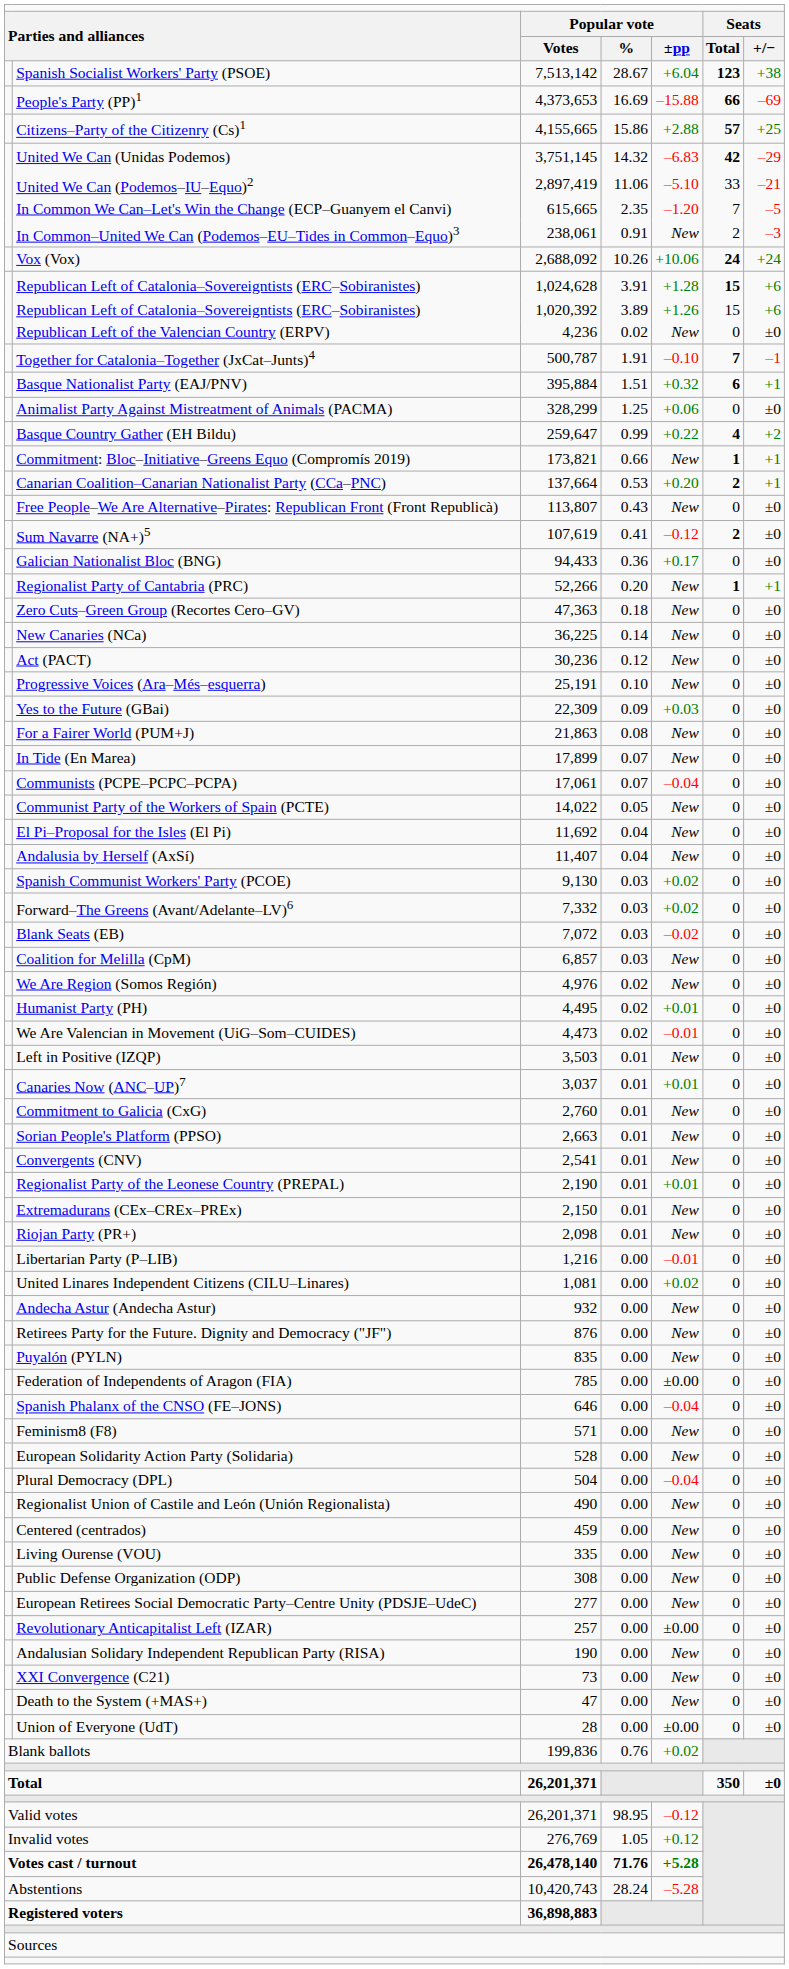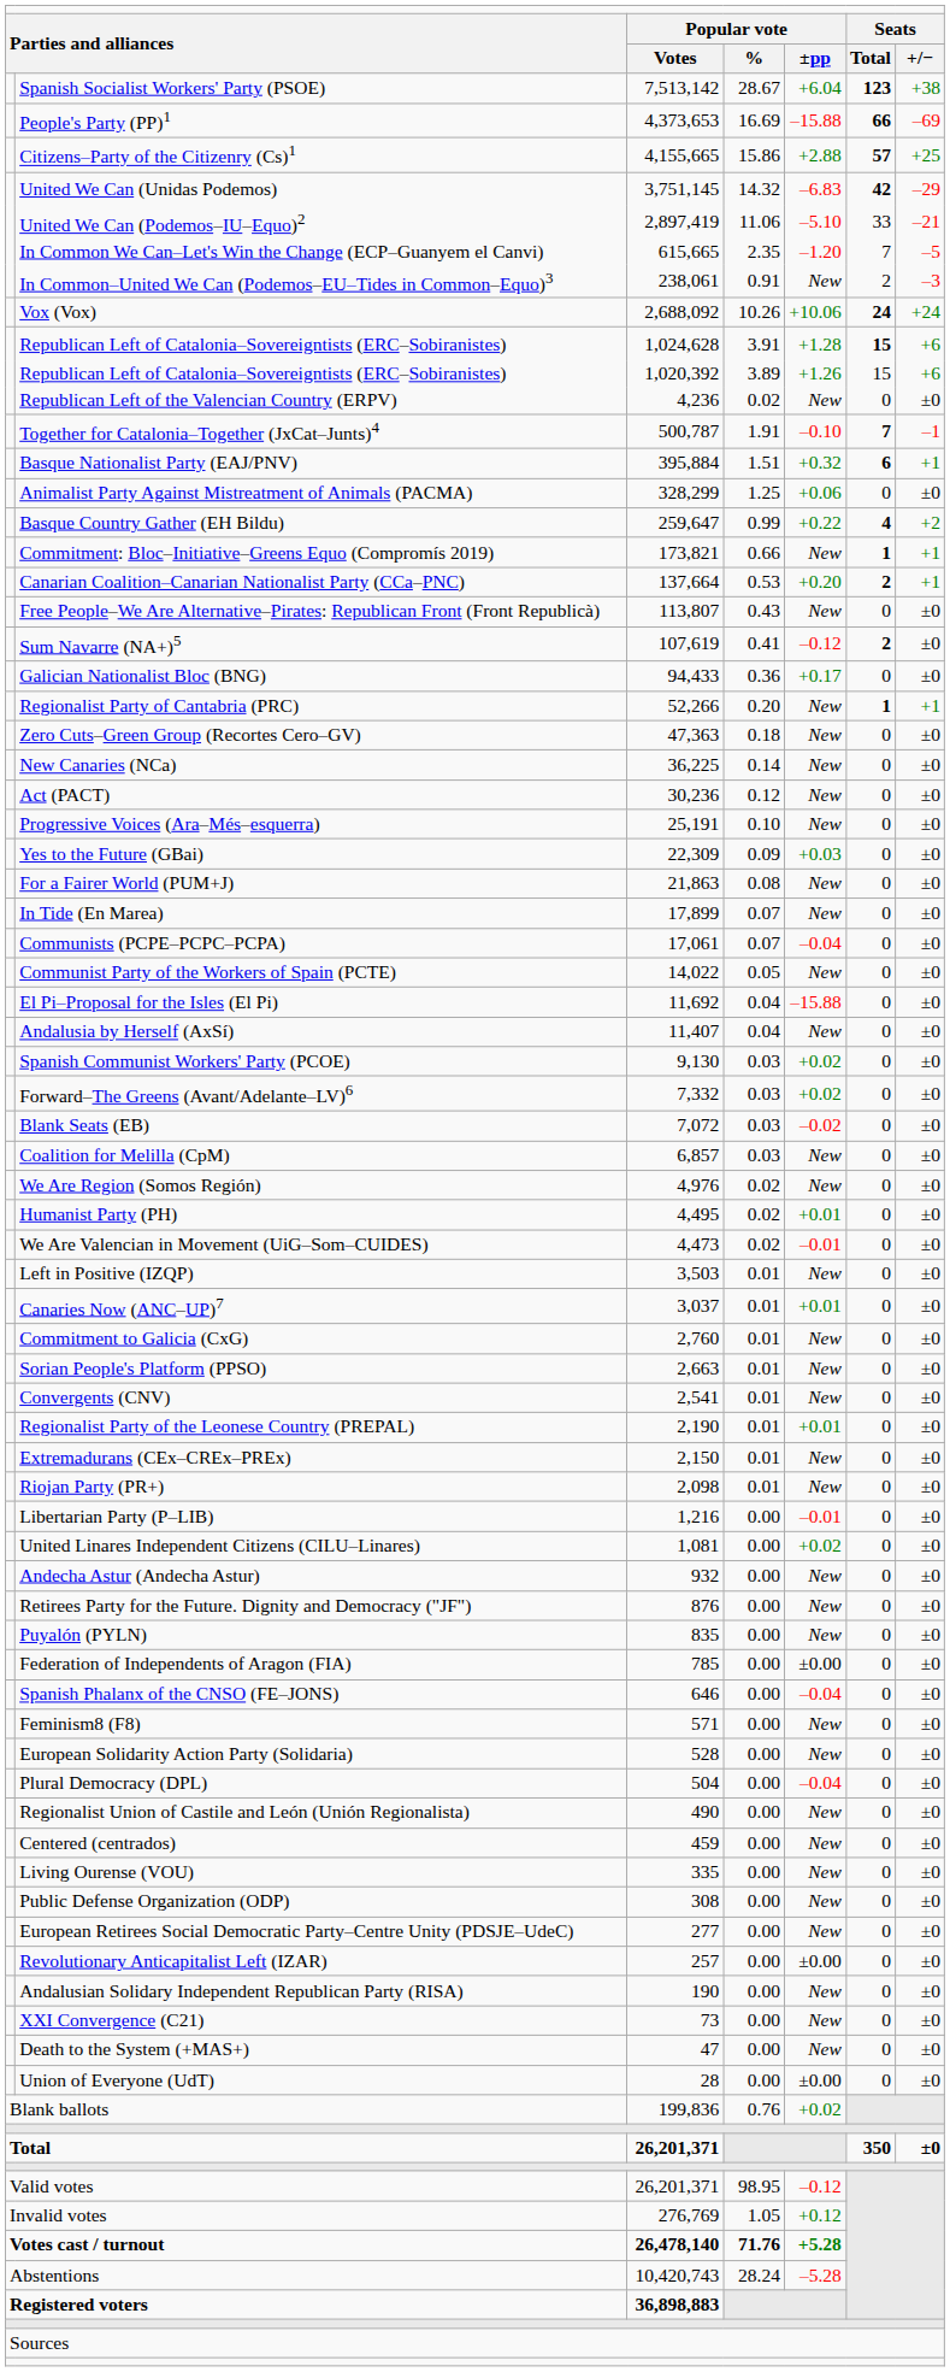El Pi–Proposal for the Isles (El Pi) | column 5: New -> –15.88
